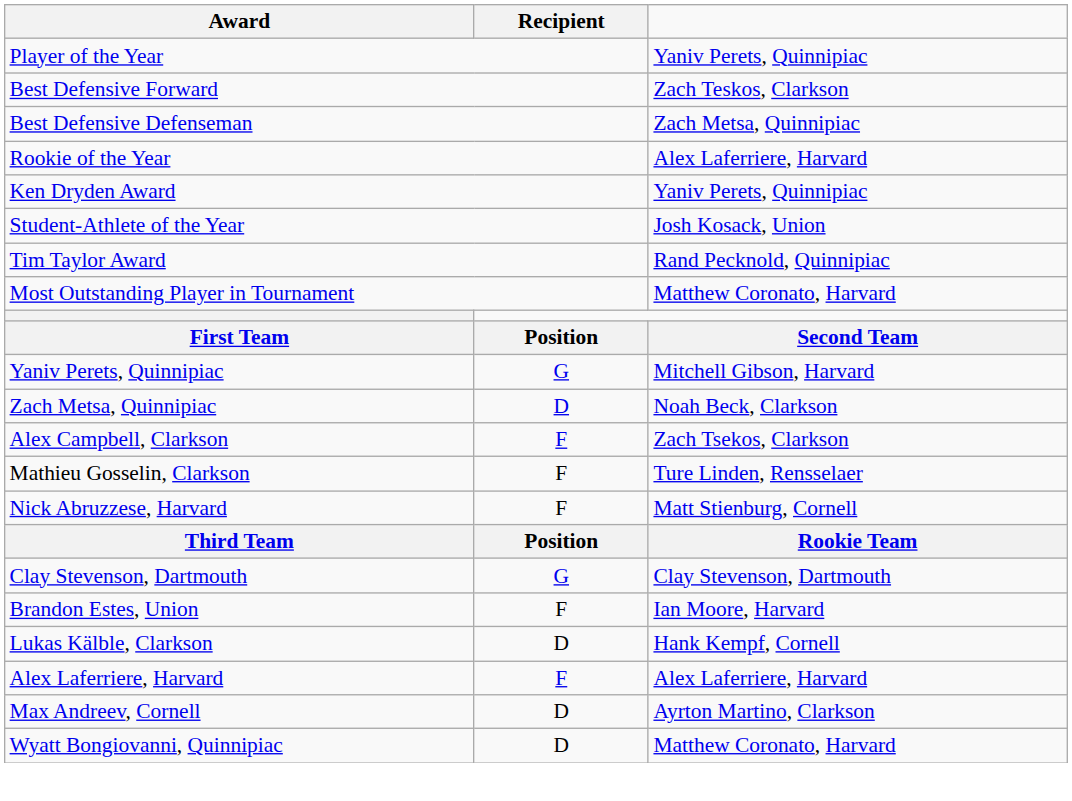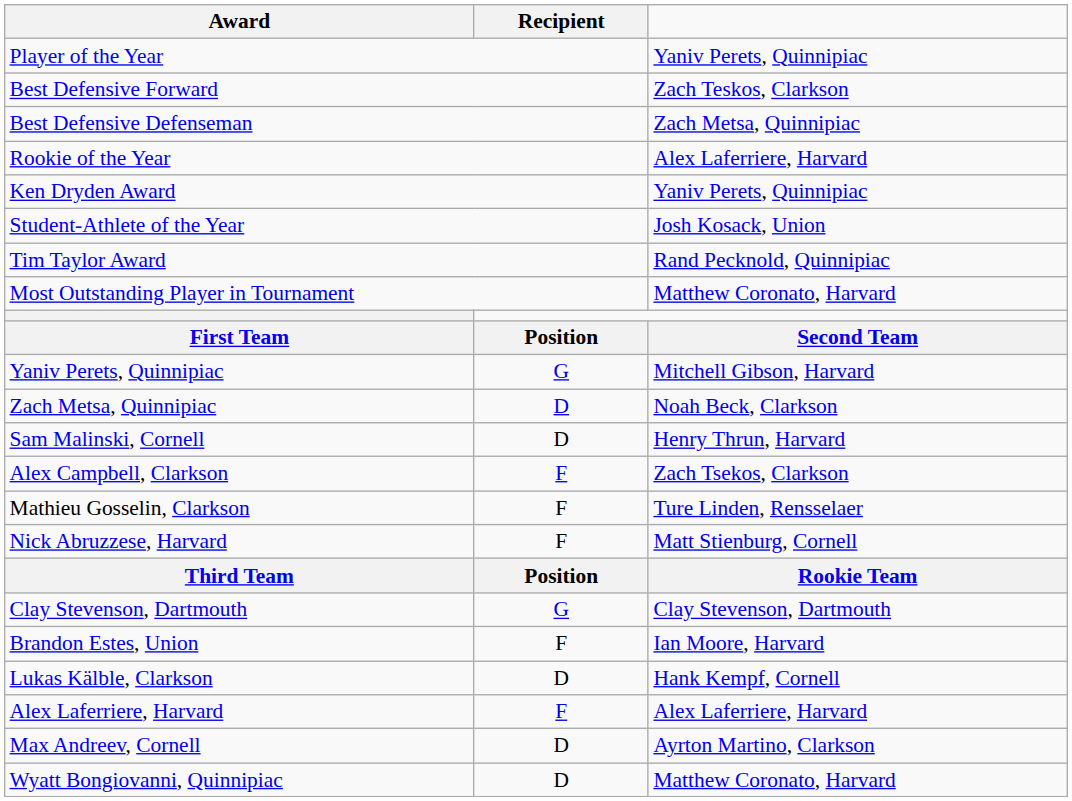+ row: Sam Malinski, Cornell | D | Henry Thrun, Harvard
